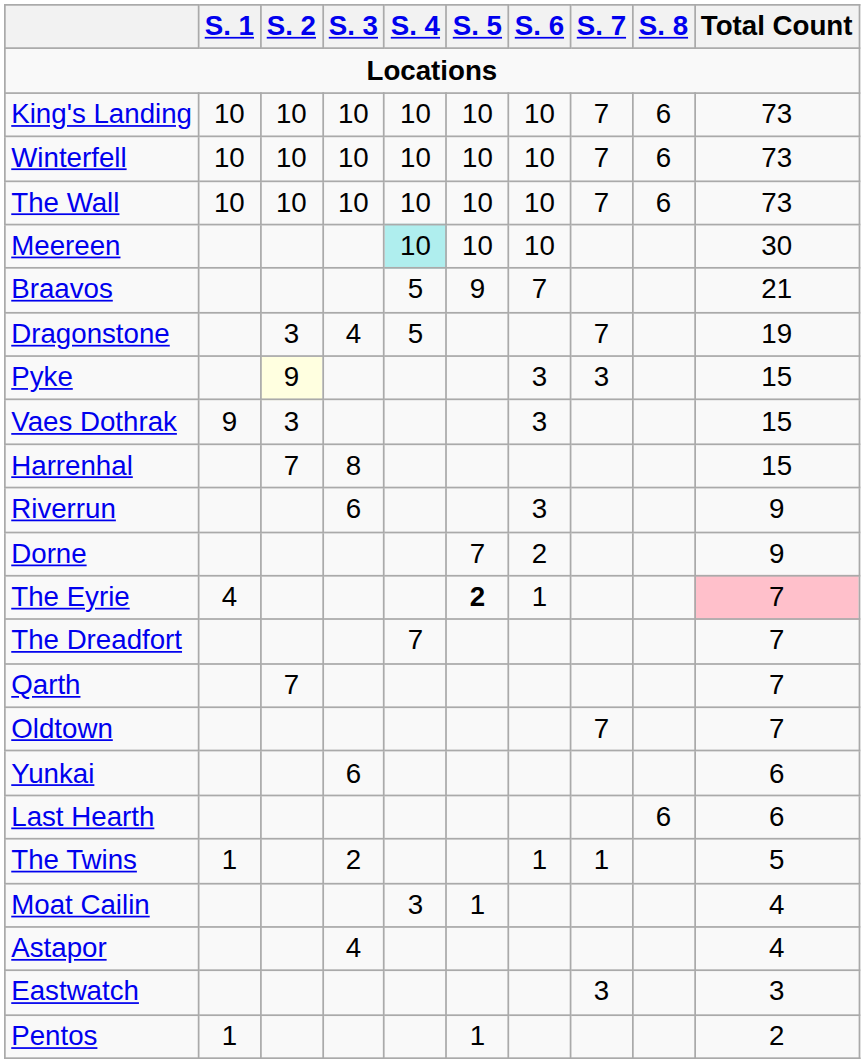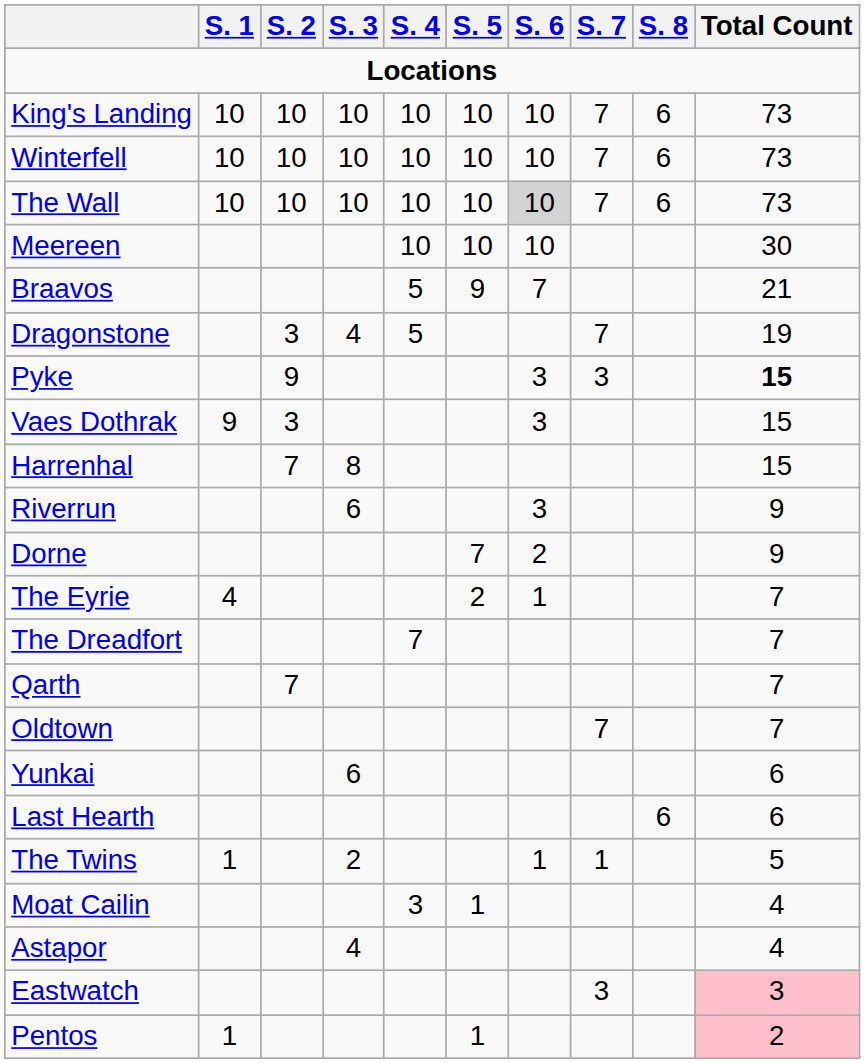The Wall | S. 6: no background -> lightgrey background
Meereen | S. 4: paleturquoise background -> no background
Pyke | S. 2: lightyellow background -> no background
Pyke | Total Count: normal -> bold
The Eyrie | S. 5: bold -> normal
The Eyrie | Total Count: pink background -> no background
Eastwatch | Total Count: no background -> pink background
Pentos | Total Count: no background -> pink background
